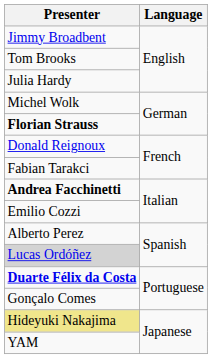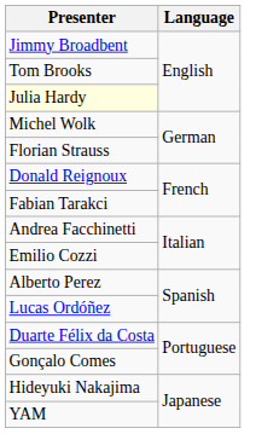Julia Hardy | Presenter: no background -> lightyellow background
Florian Strauss | Presenter: bold -> normal
Andrea Facchinetti | Presenter: bold -> normal
Lucas Ordóñez | Presenter: lightgrey background -> no background
Duarte Félix da Costa | Presenter: bold -> normal
Hideyuki Nakajima | Presenter: khaki background -> no background
